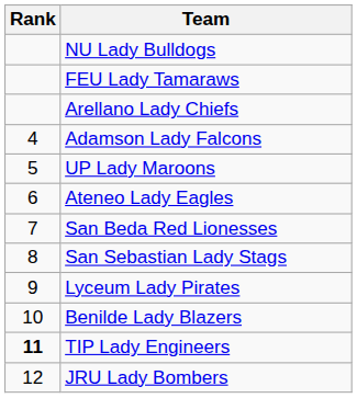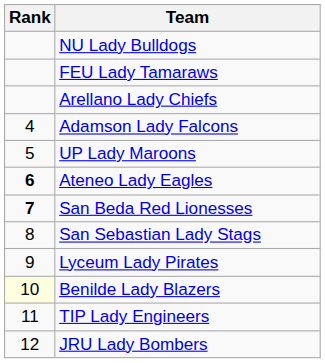Ateneo Lady Eagles | Rank: normal -> bold
San Beda Red Lionesses | Rank: normal -> bold
Benilde Lady Blazers | Rank: no background -> lightyellow background
TIP Lady Engineers | Rank: bold -> normal
